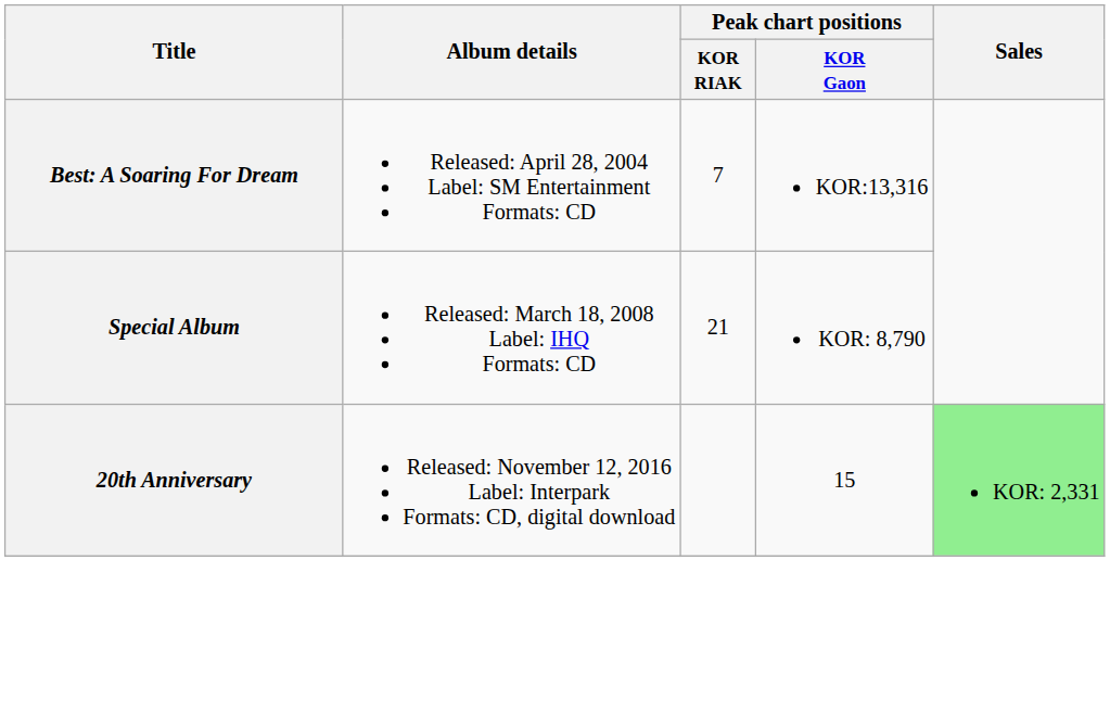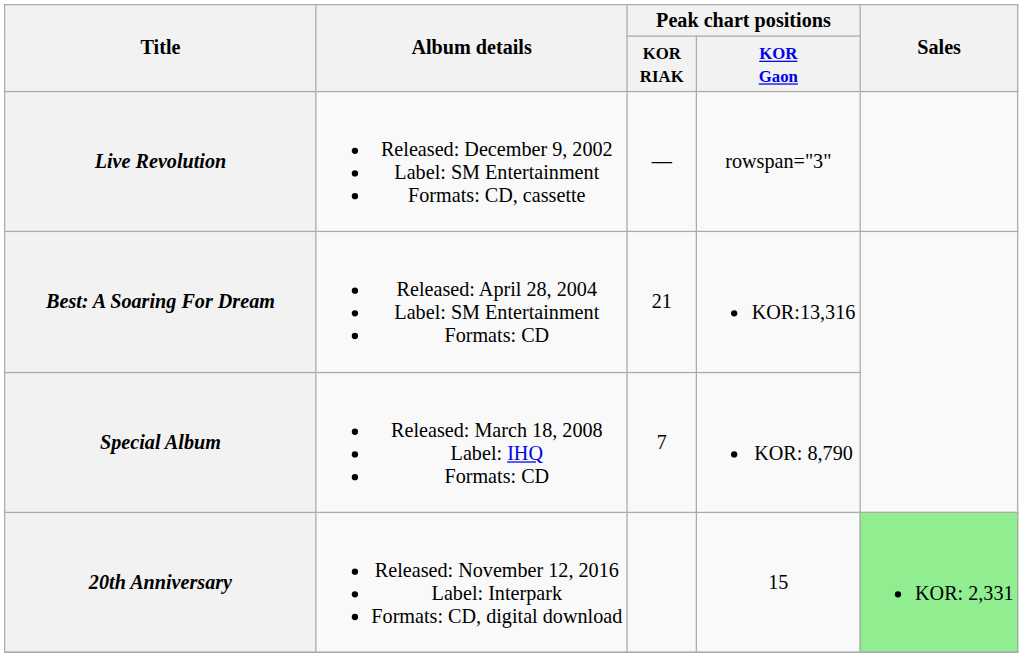+ row: Live Revolution | Released: December 9, 2002 Label: SM Entertainment Formats: CD, cassette | — | rowspan="3"
Best: A Soaring For Dream | Peak chart positions / KOR RIAK: 7 -> 21
Special Album | Peak chart positions / KOR RIAK: 21 -> 7
